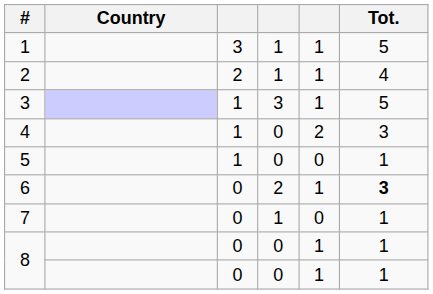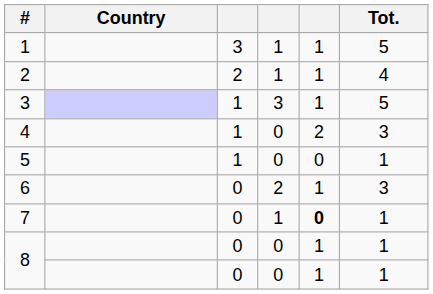6 | Tot.: bold -> normal
7 | column 5: normal -> bold
